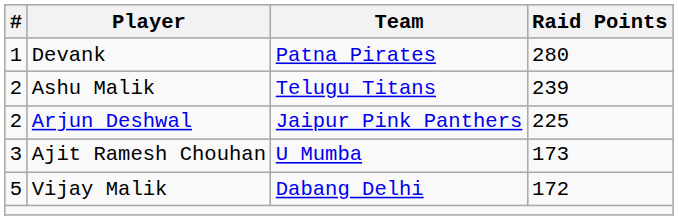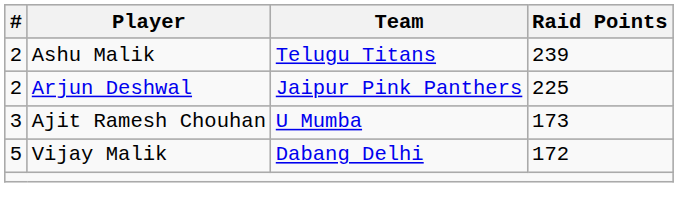- row: 1 | Devank | Patna Pirates | 280
